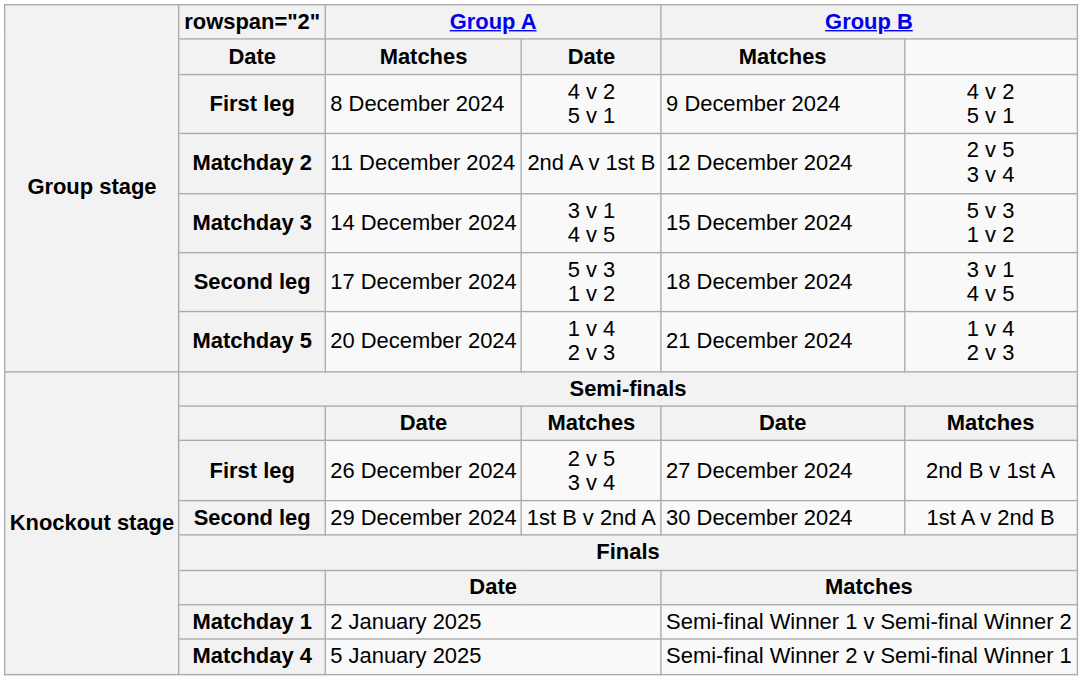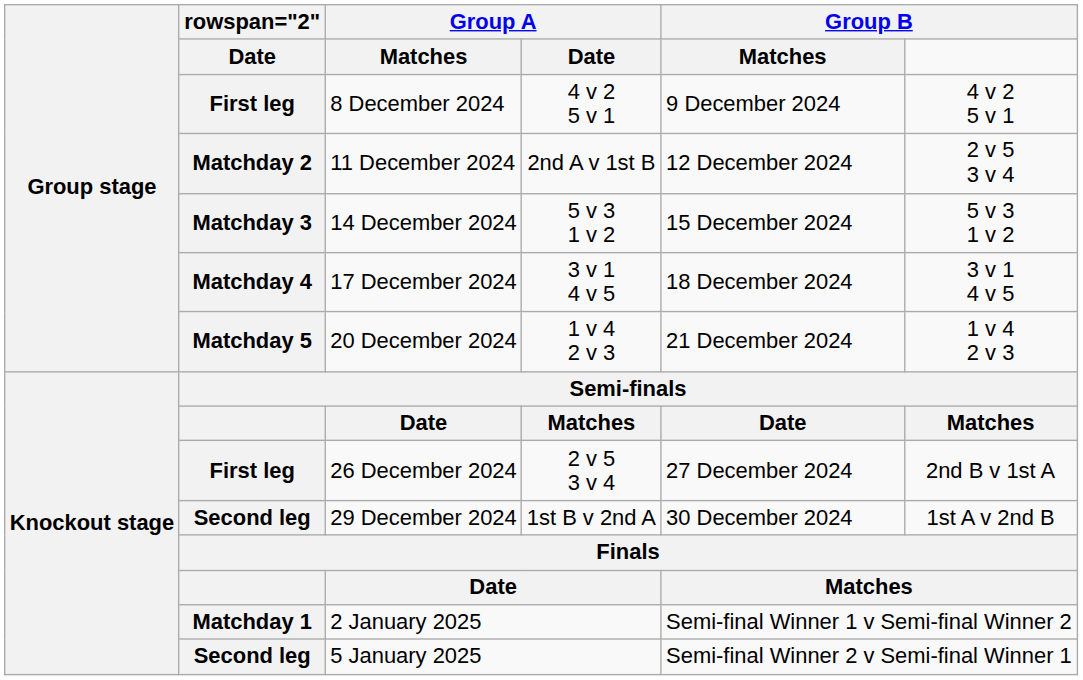14 December 2024 | Group A / Date: 3 v 1 4 v 5 -> 5 v 3 1 v 2
17 December 2024 | rowspan="2" / Date: Second leg -> Matchday 4
17 December 2024 | Group A / Date: 5 v 3 1 v 2 -> 3 v 1 4 v 5
5 January 2025 | rowspan="2" / Date: Matchday 4 -> Second leg
